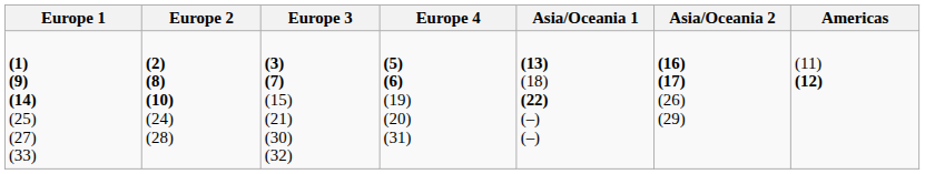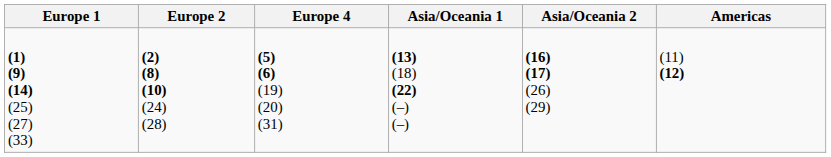- column: Europe 3 | (3) (7) (15) (21) (30) (32)
